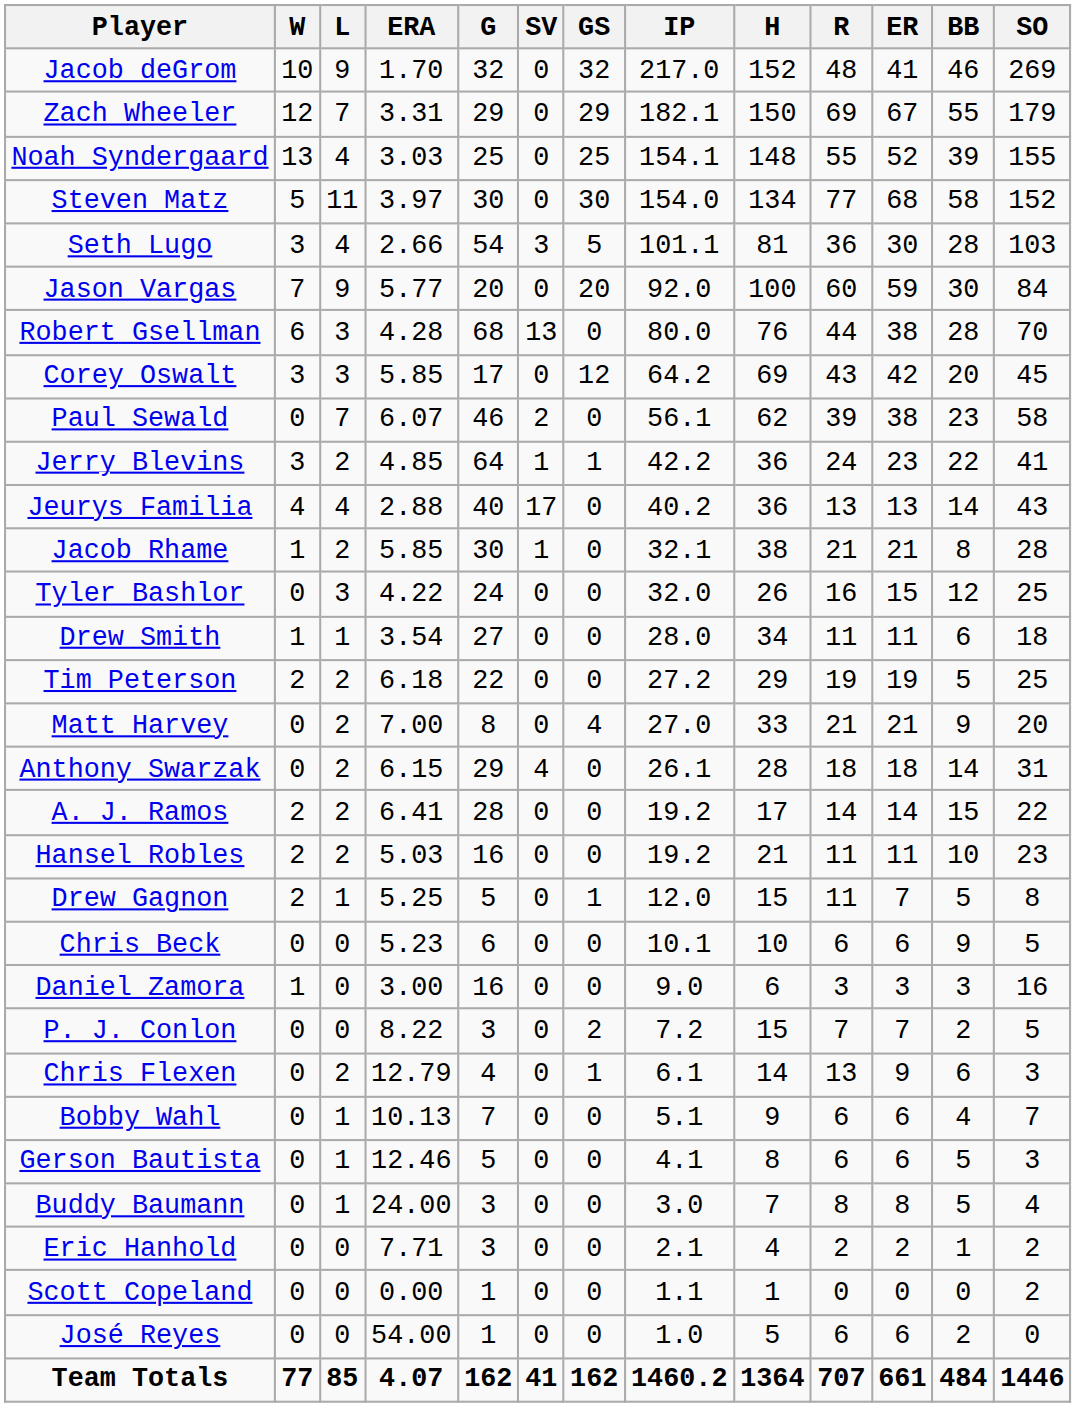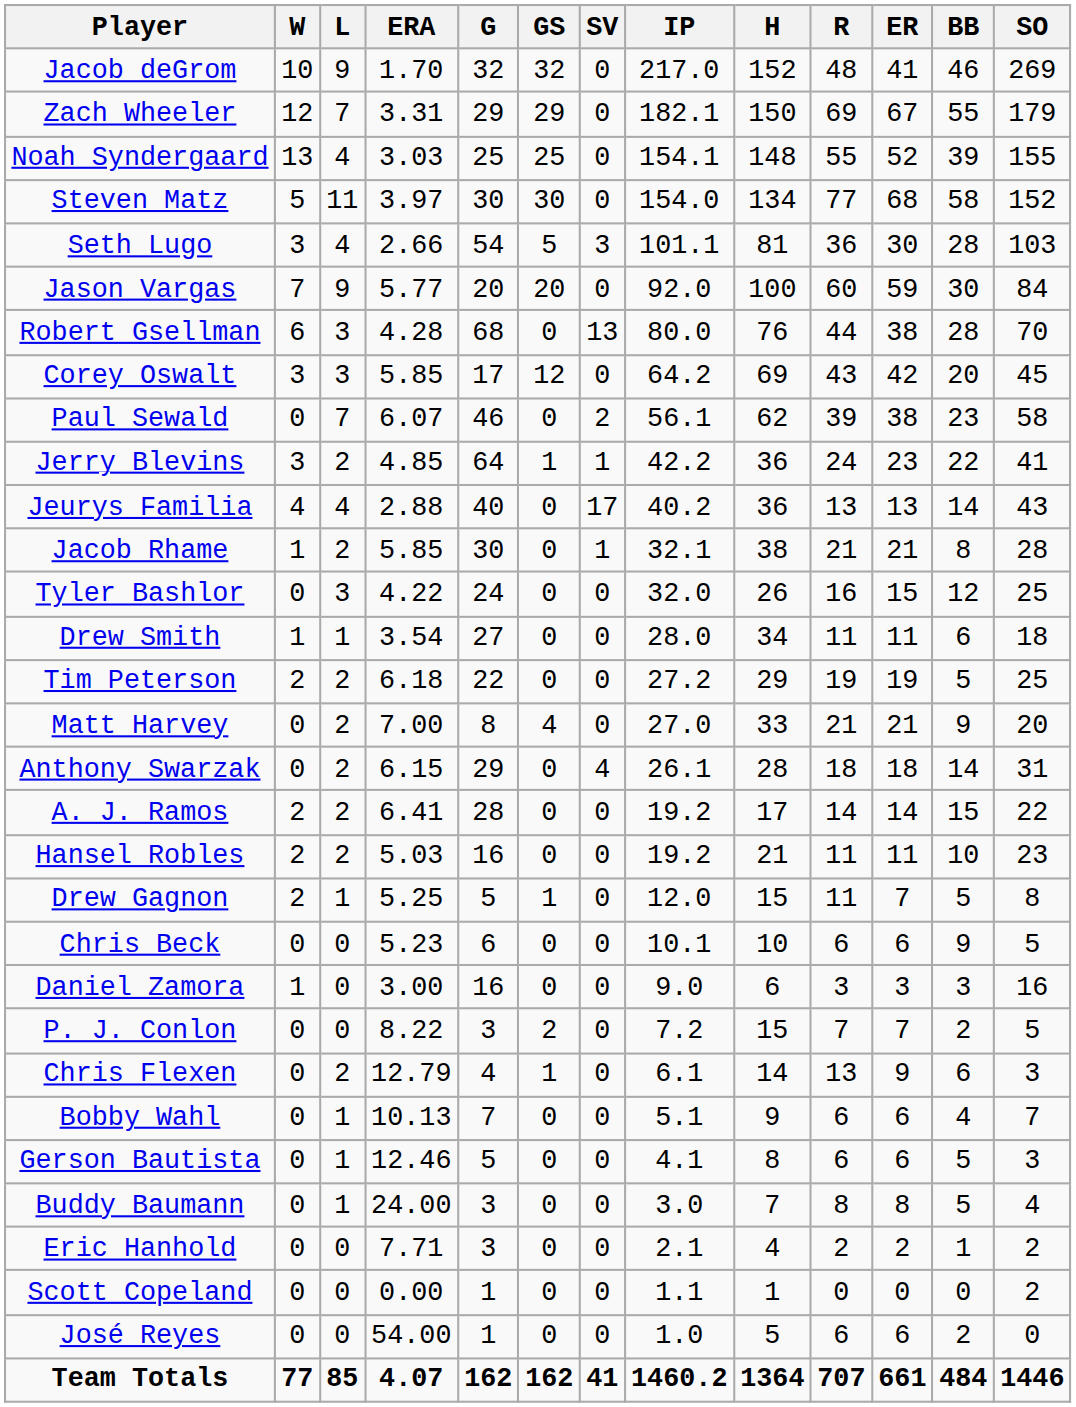columns swapped: GS <-> SV
